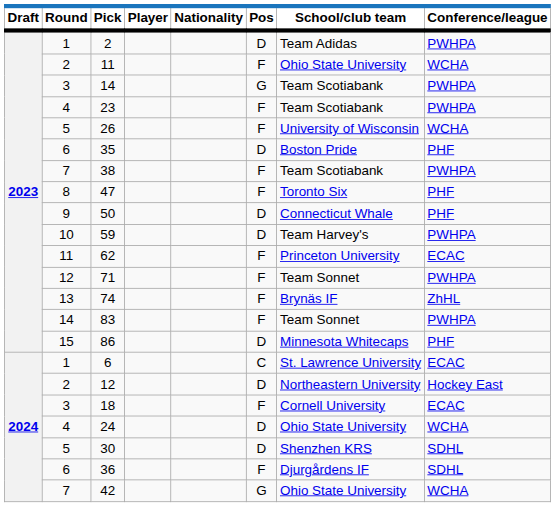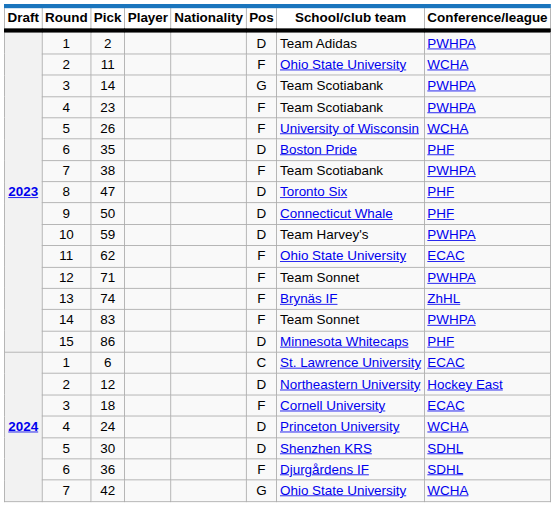47 | Pos: F -> D
62 | School/club team: Princeton University -> Ohio State University
24 | School/club team: Ohio State University -> Princeton University
